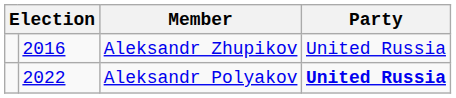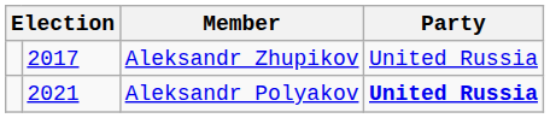Aleksandr Zhupikov | column 2: 2016 -> 2017
Aleksandr Polyakov | column 2: 2022 -> 2021
